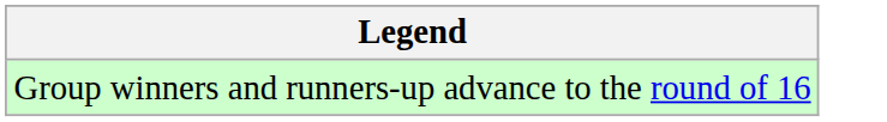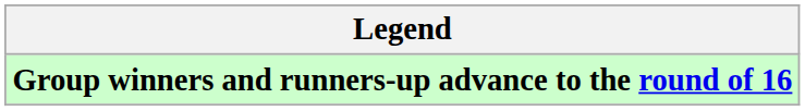row 2 | column 1: normal -> bold
